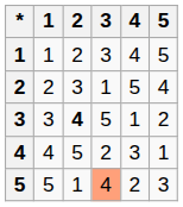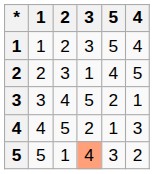columns swapped: 4 <-> 5
row 4 | 2: bold -> normal
